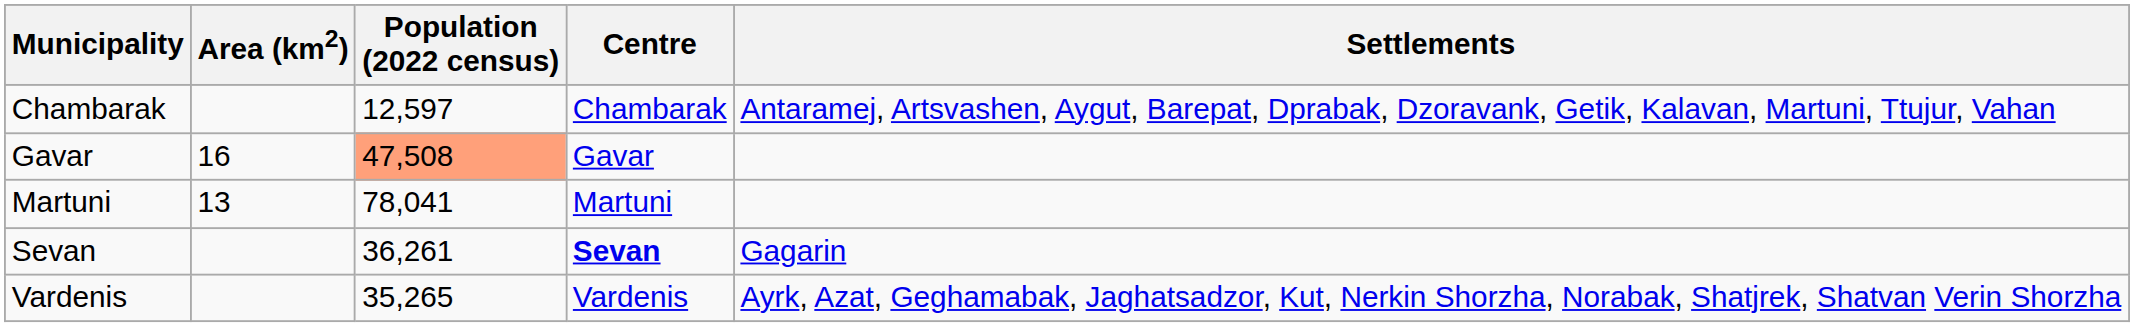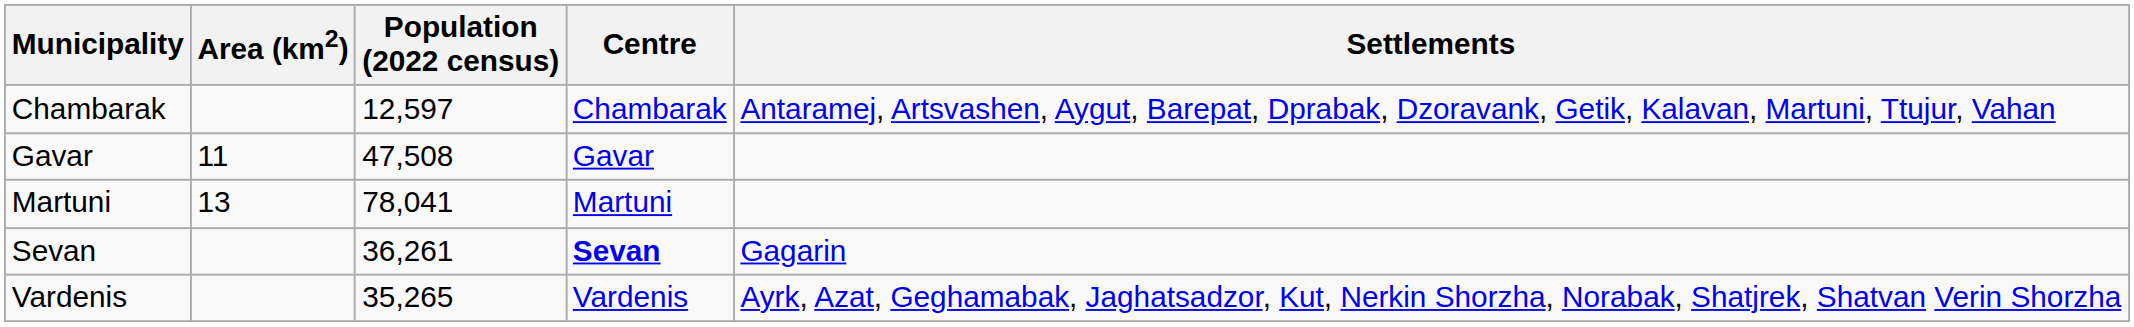row 3 | Area (km2): 16 -> 11
row 3 | Population (2022 census): lightsalmon background -> no background
